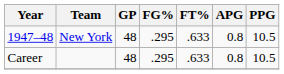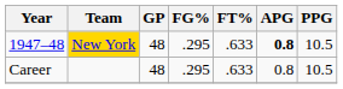1947–48 | Team: no background -> gold background
1947–48 | APG: normal -> bold
